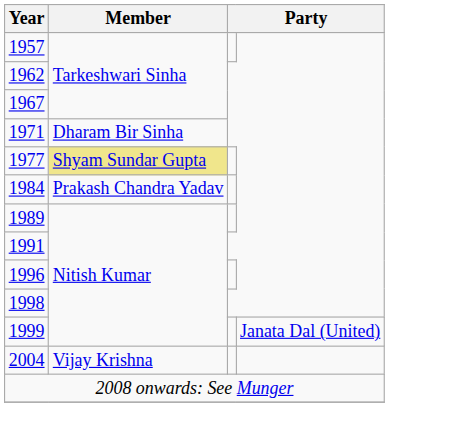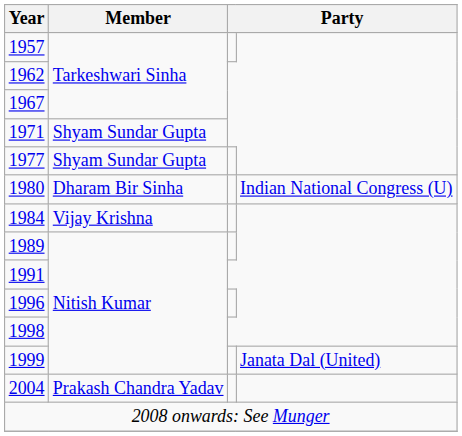1971 | Member: Dharam Bir Sinha -> Shyam Sundar Gupta
1977 | Member: khaki background -> no background
+ row: 1980 | Dharam Bir Sinha | Indian National Congress (U)
1984 | Member: Prakash Chandra Yadav -> Vijay Krishna
2004 | Member: Vijay Krishna -> Prakash Chandra Yadav
